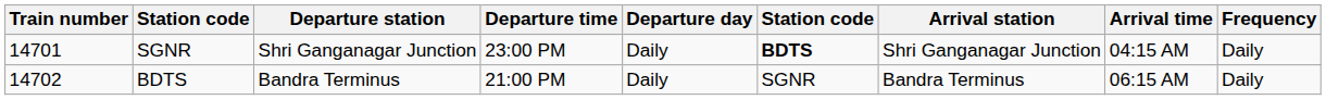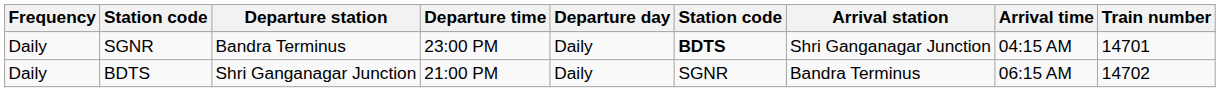columns swapped: Train number <-> Frequency
row 2 | Departure station: Shri Ganganagar Junction -> Bandra Terminus
row 3 | Departure station: Bandra Terminus -> Shri Ganganagar Junction
